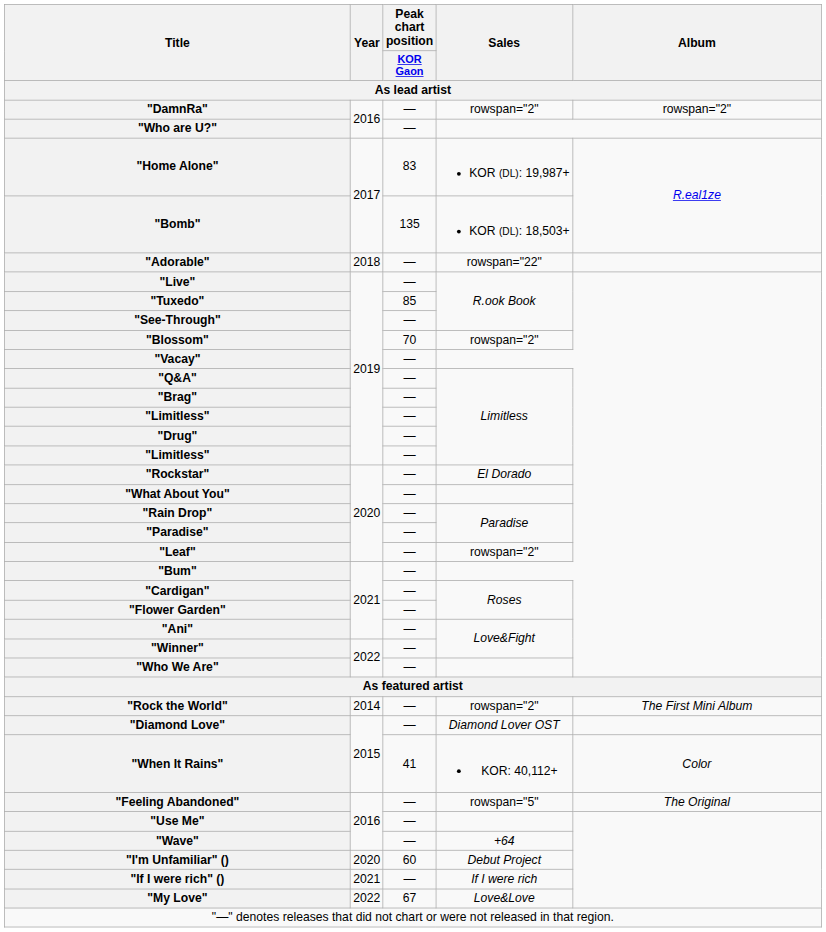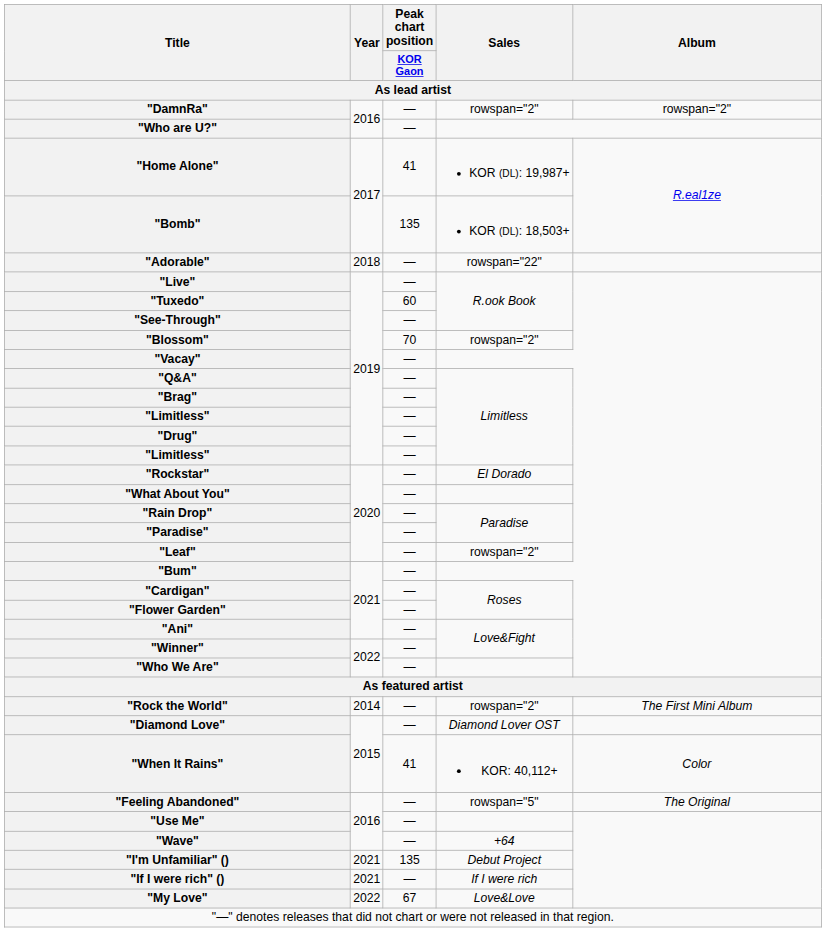"Home Alone" | Peak chart position / KOR Gaon / As lead artist: 83 -> 41
"Tuxedo" | Peak chart position / KOR Gaon / As lead artist: 85 -> 60
"I'm Unfamiliar" () | Year / As lead artist: 2020 -> 2021
"I'm Unfamiliar" () | Peak chart position / KOR Gaon / As lead artist: 60 -> 135
